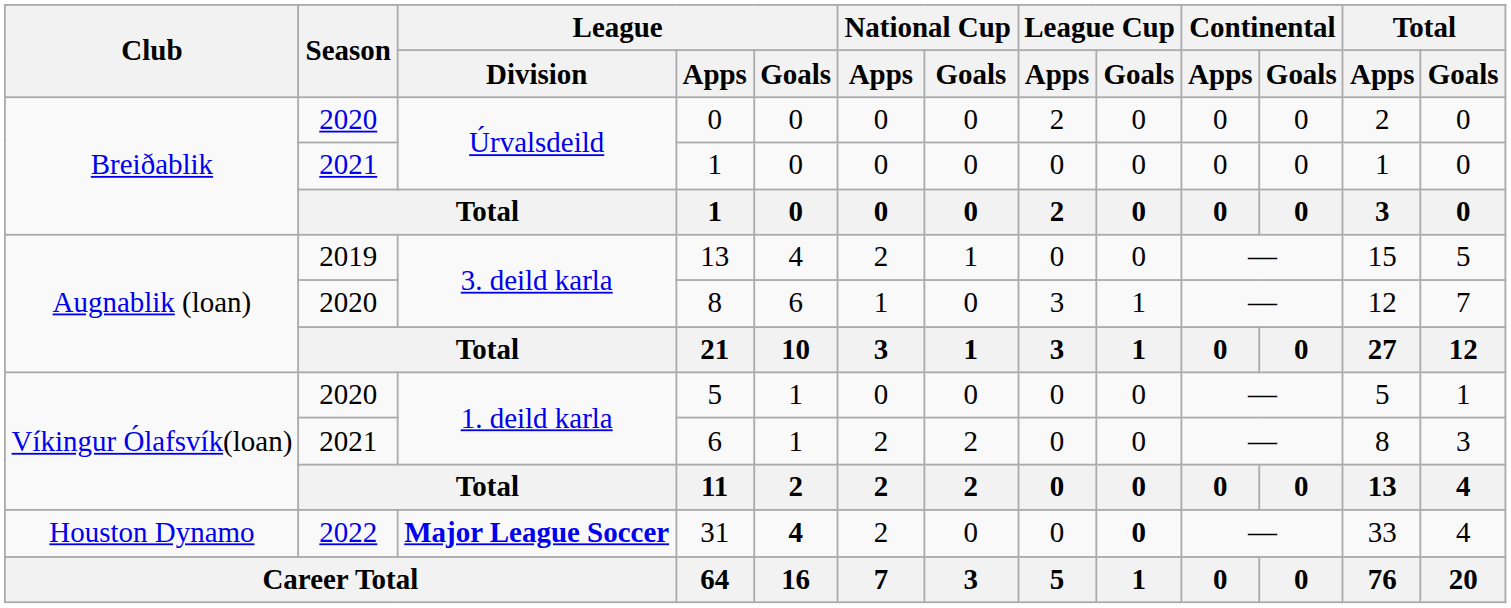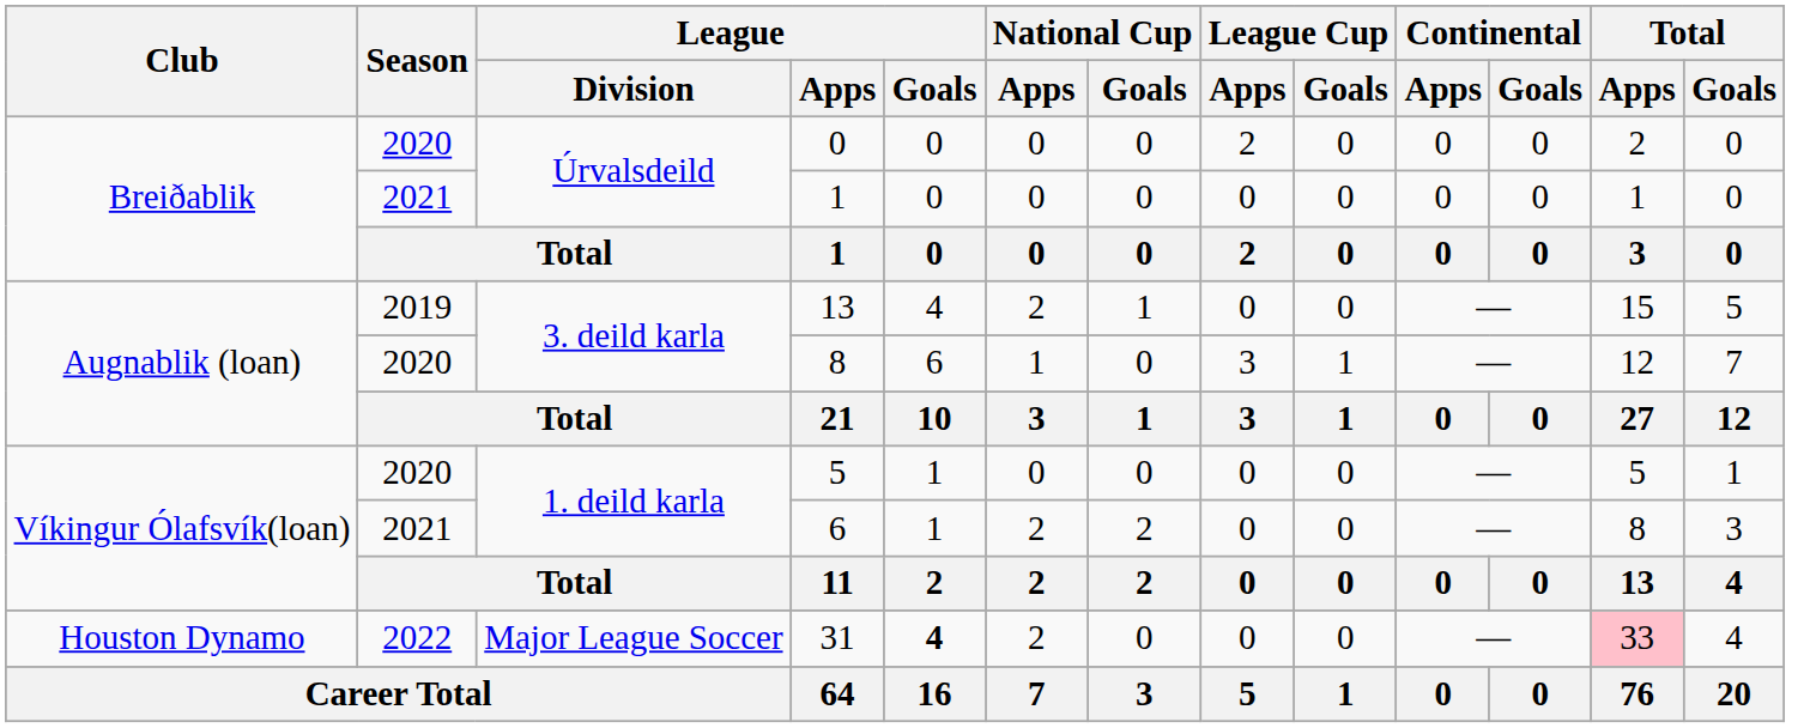31 | League / Division: bold -> normal
31 | League Cup / Goals: bold -> normal
31 | Total / Apps: no background -> pink background
